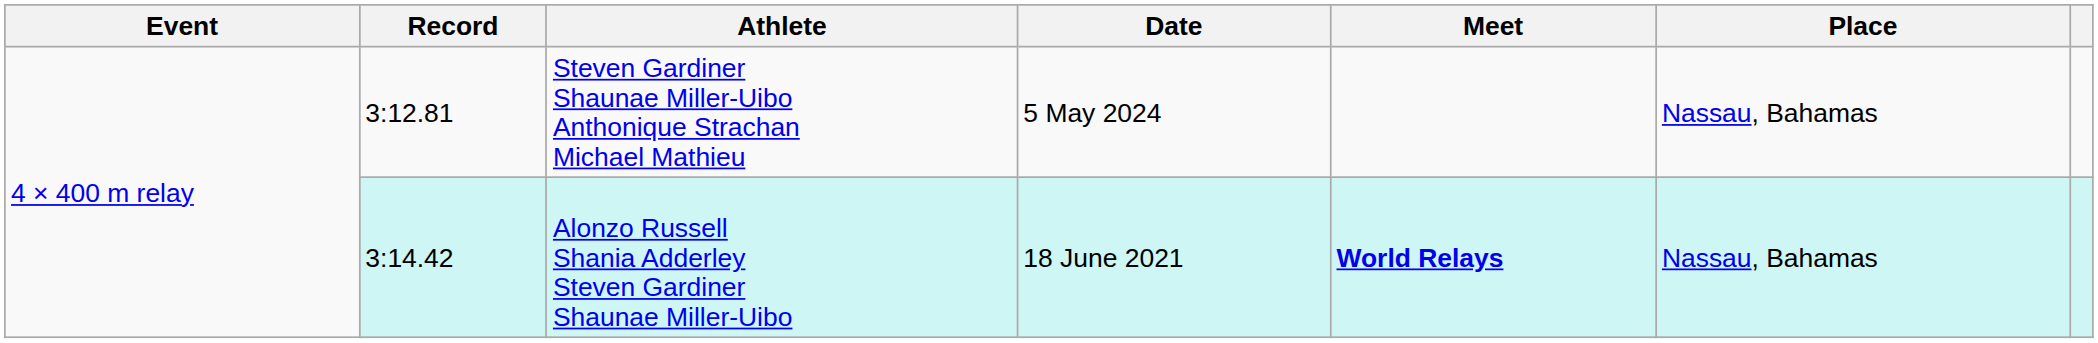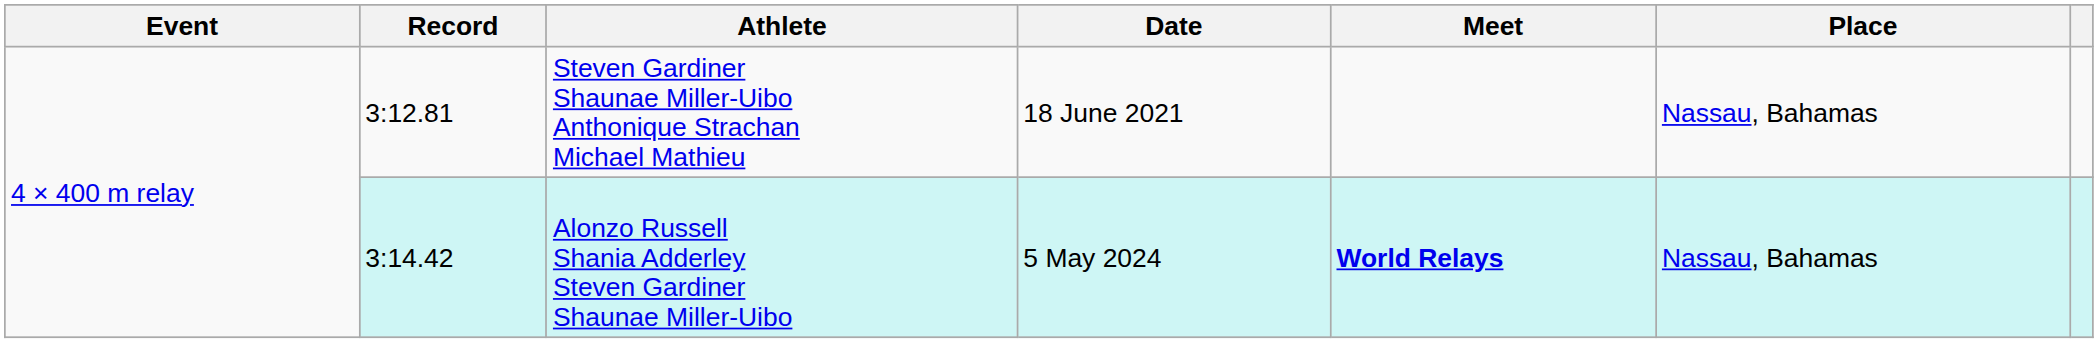row 2 | Date: 5 May 2024 -> 18 June 2021
row 3 | Date: 18 June 2021 -> 5 May 2024
